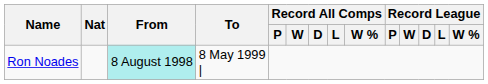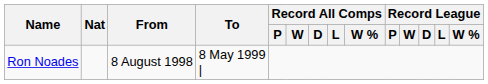Ron Noades | From: paleturquoise background -> no background
